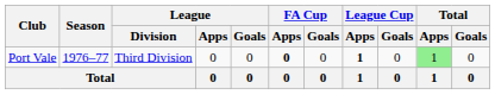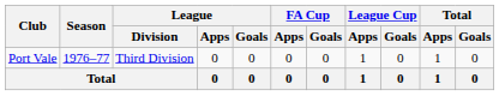Port Vale | FA Cup / Apps: bold -> normal
Port Vale | League Cup / Apps: bold -> normal
Port Vale | Total / Apps: lightgreen background -> no background
